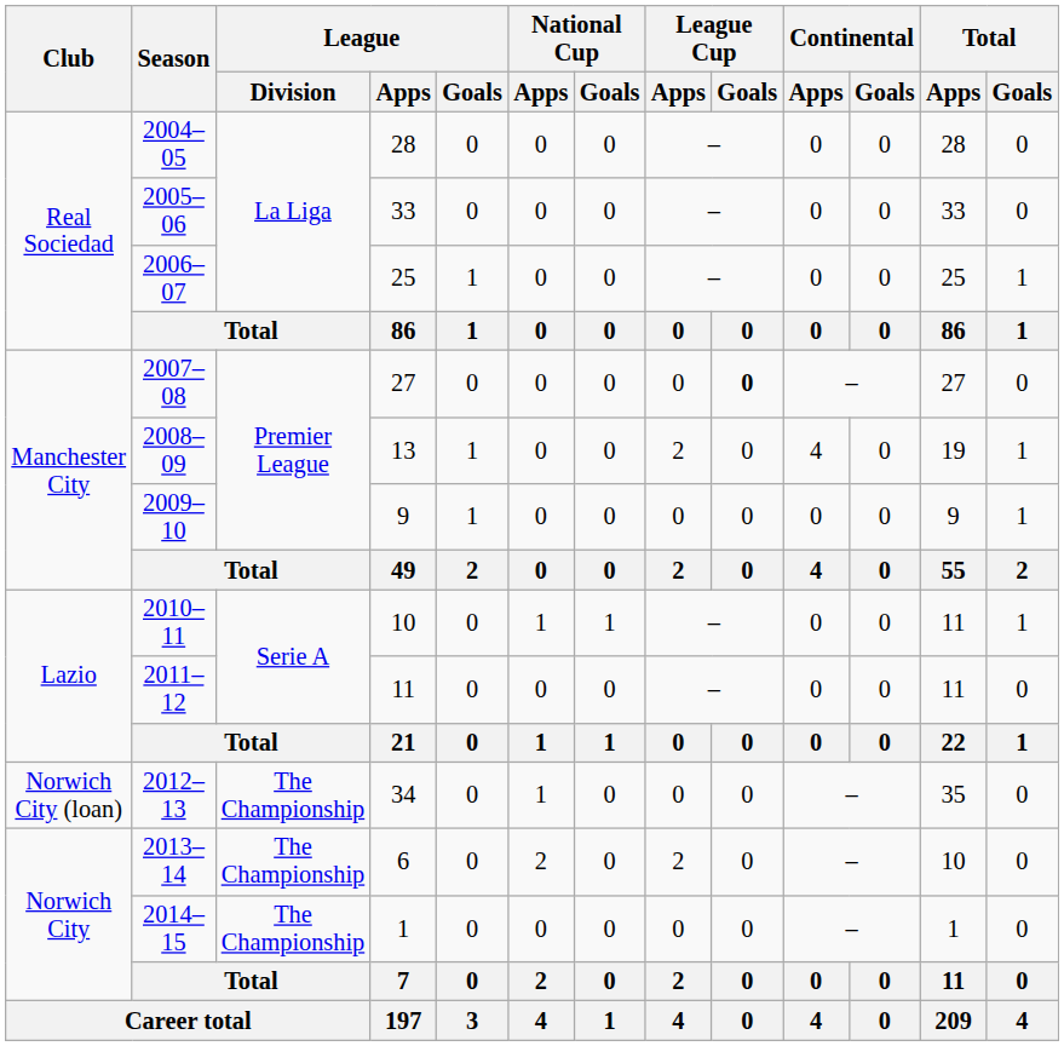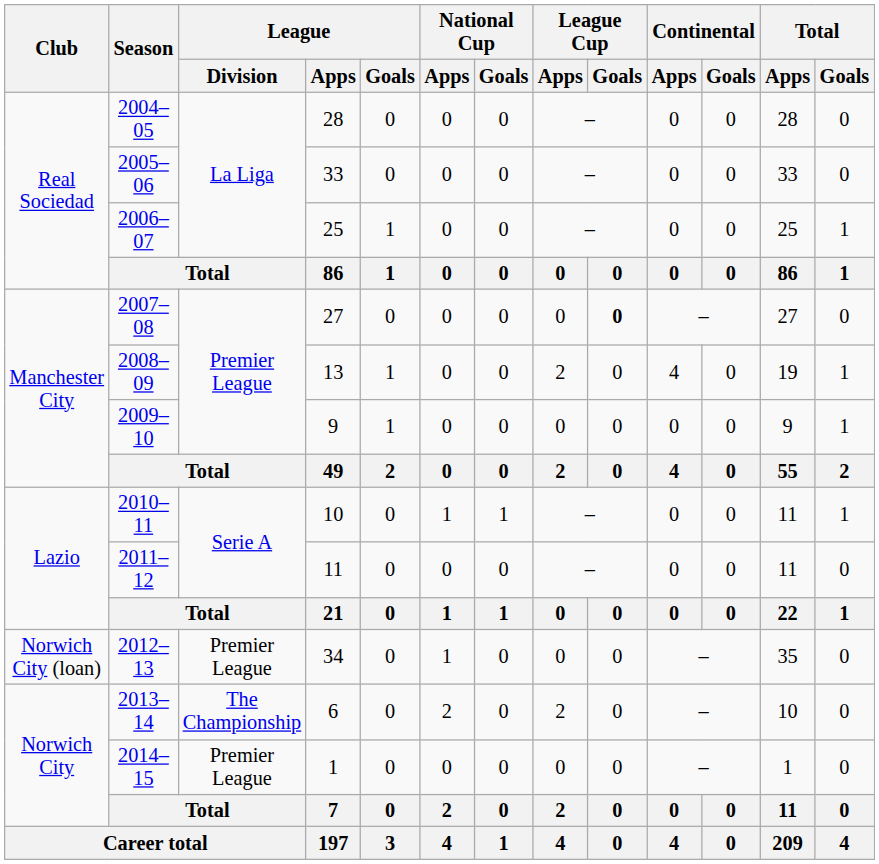2012–13 | League / Division: The Championship -> Premier League
2014–15 | League / Division: The Championship -> Premier League
